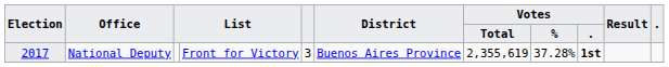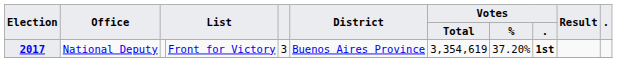National Deputy | Election: normal -> bold
National Deputy | Votes / Total: 2,355,619 -> 3,354,619
National Deputy | Votes / %: 37.28% -> 37.20%
